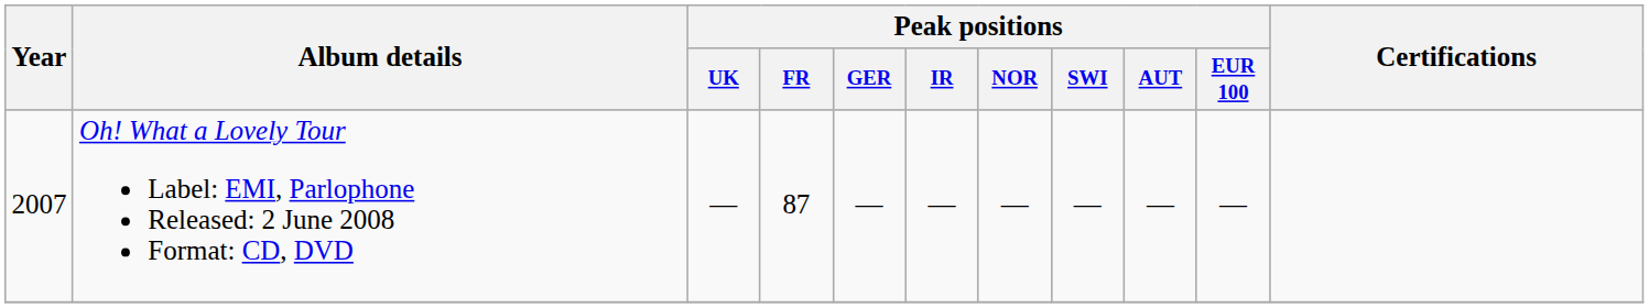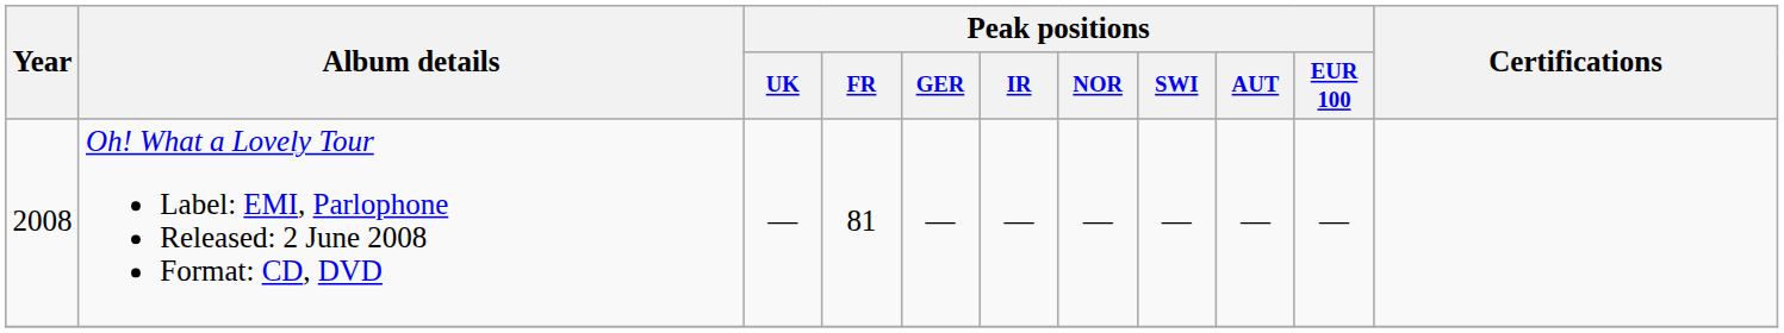row 3 | Year: 2007 -> 2008
row 3 | Peak positions / FR: 87 -> 81
